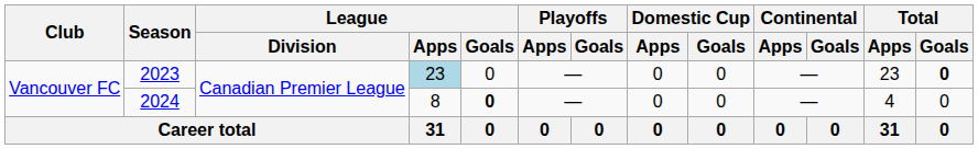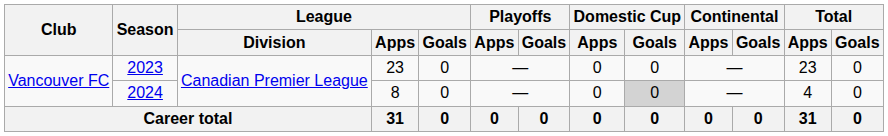2023 | League / Apps: lightblue background -> no background
2023 | Total / Goals: bold -> normal
2024 | League / Goals: bold -> normal
2024 | Domestic Cup / Goals: no background -> lightgrey background
